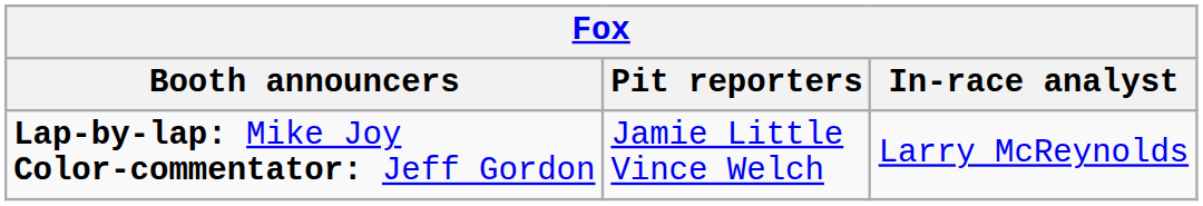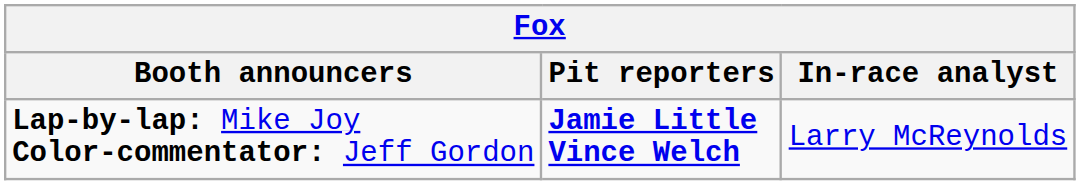Lap-by-lap: Mike Joy Color-commentator: Jeff Gordon | Pit reporters: normal -> bold
